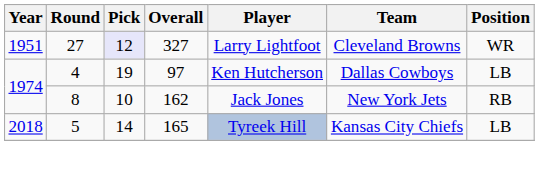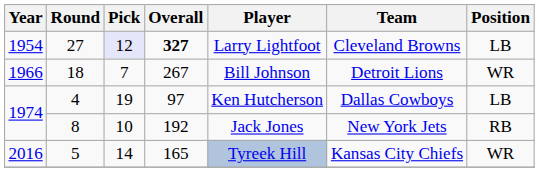27 | Year: 1951 -> 1954
27 | Overall: normal -> bold
27 | Position: WR -> LB
+ row: 1966 | 18 | 7 | 267 | Bill Johnson | Detroit Lions | WR
8 | Overall: 162 -> 192
5 | Year: 2018 -> 2016
5 | Position: LB -> WR
